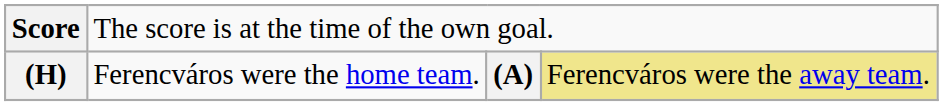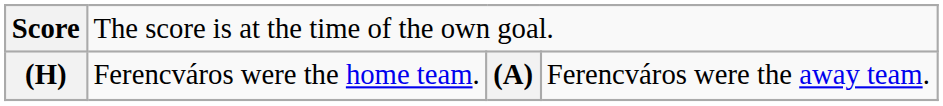(H) | column 4: khaki background -> no background
